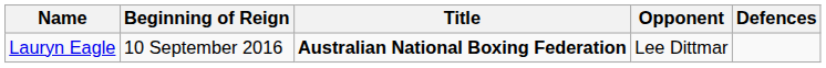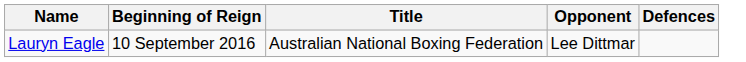Lauryn Eagle | Title: bold -> normal
